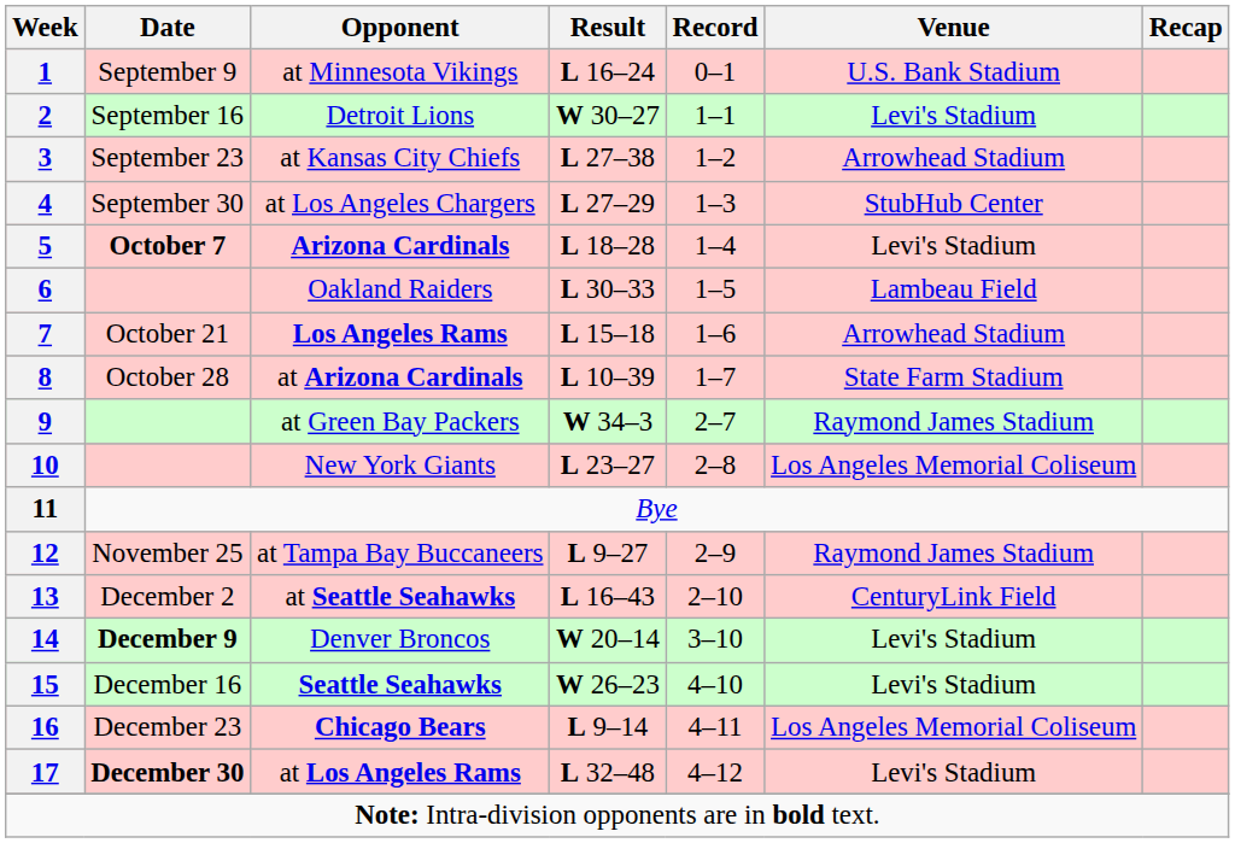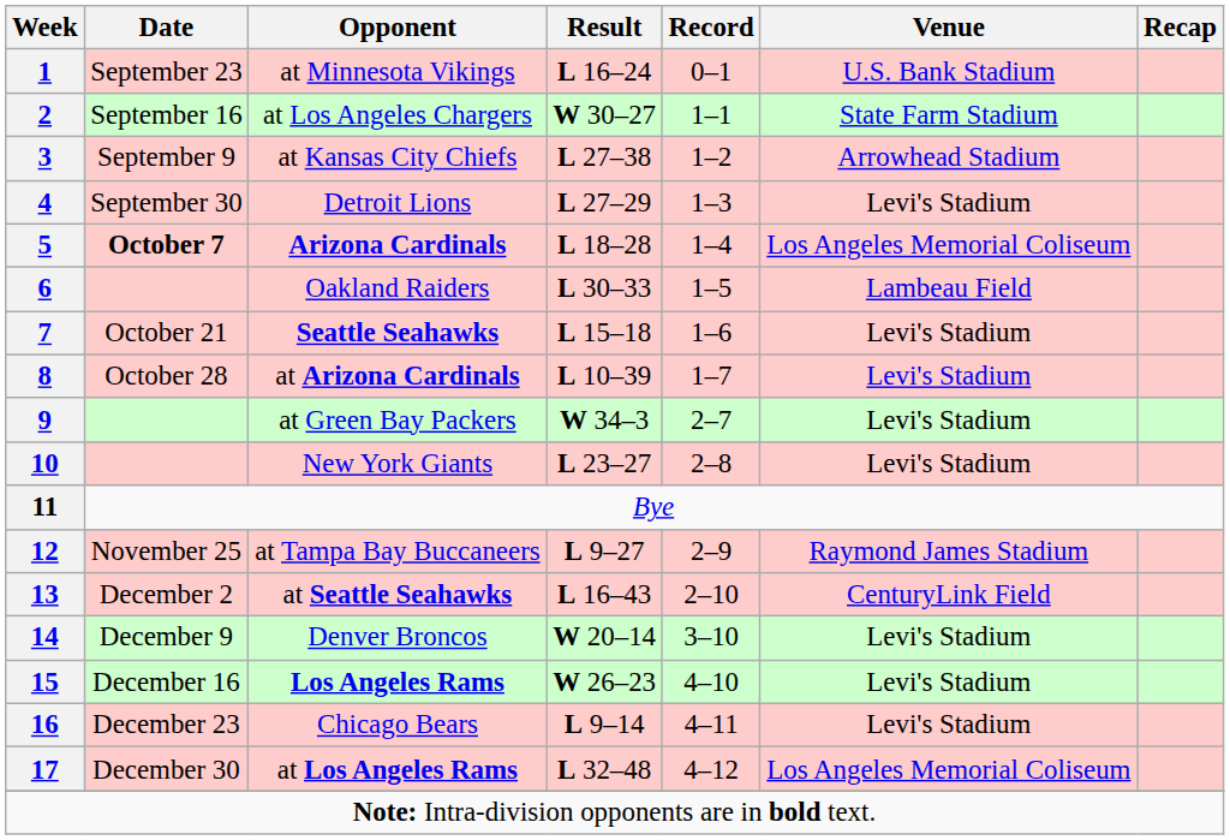1 | Date: September 9 -> September 23
2 | Opponent: Detroit Lions -> at Los Angeles Chargers
2 | Venue: Levi's Stadium -> State Farm Stadium
3 | Date: September 23 -> September 9
4 | Opponent: at Los Angeles Chargers -> Detroit Lions
4 | Venue: StubHub Center -> Levi's Stadium
5 | Venue: Levi's Stadium -> Los Angeles Memorial Coliseum
7 | Opponent: Los Angeles Rams -> Seattle Seahawks
7 | Venue: Arrowhead Stadium -> Levi's Stadium
8 | Venue: State Farm Stadium -> Levi's Stadium
9 | Venue: Raymond James Stadium -> Levi's Stadium
10 | Venue: Los Angeles Memorial Coliseum -> Levi's Stadium
14 | Date: bold -> normal
15 | Opponent: Seattle Seahawks -> Los Angeles Rams
16 | Opponent: bold -> normal
16 | Venue: Los Angeles Memorial Coliseum -> Levi's Stadium
17 | Date: bold -> normal
17 | Venue: Levi's Stadium -> Los Angeles Memorial Coliseum
